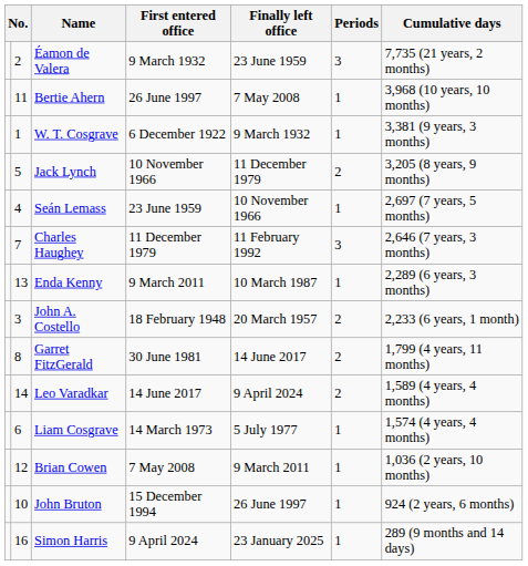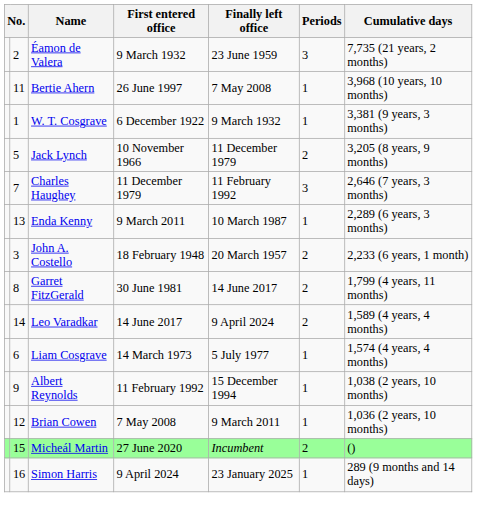- row: 4 | Seán Lemass | 23 June 1959 | 10 November 1966 | 1 | 2,697 (7 years, 5 months)
+ row: 9 | Albert Reynolds | 11 February 1992 | 15 December 1994 | 1 | 1,038 (2 years, 10 months)
+ row: 15 | Micheál Martin | 27 June 2020 | Incumbent | 2 | ()
- row: 10 | John Bruton | 15 December 1994 | 26 June 1997 | 1 | 924 (2 years, 6 months)
